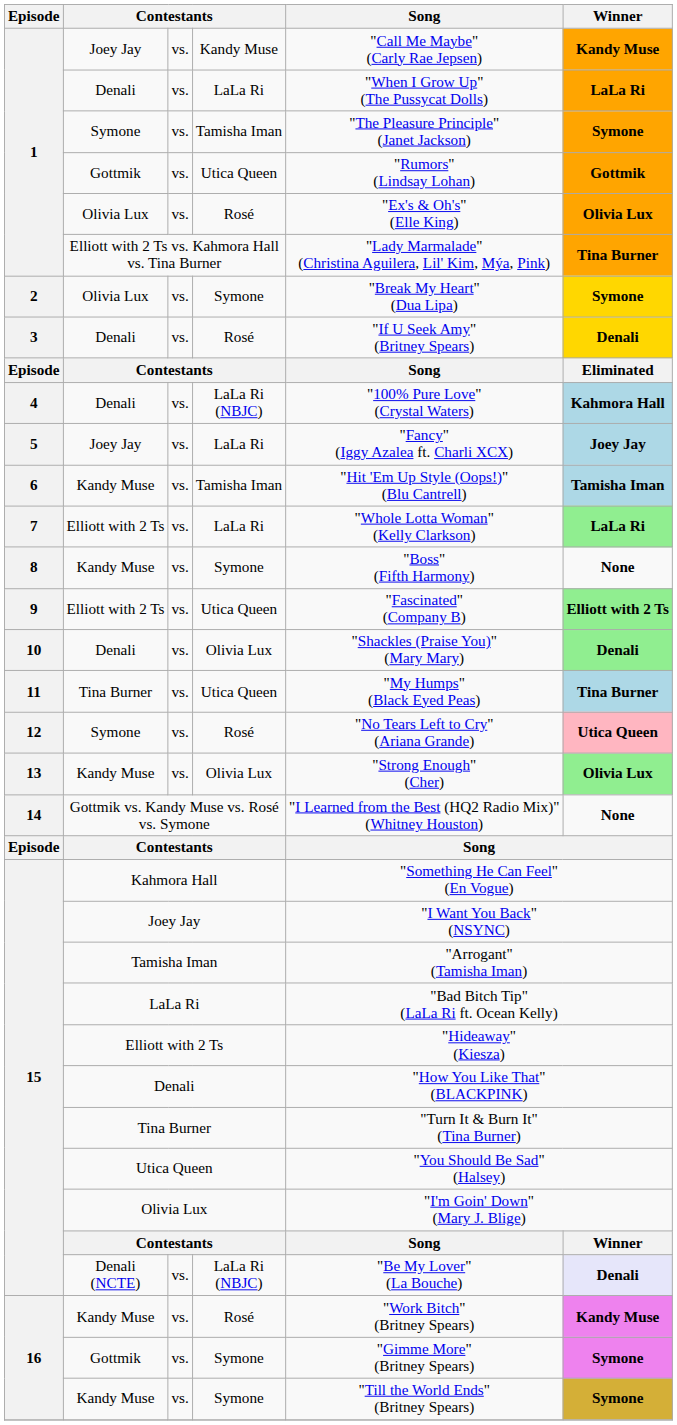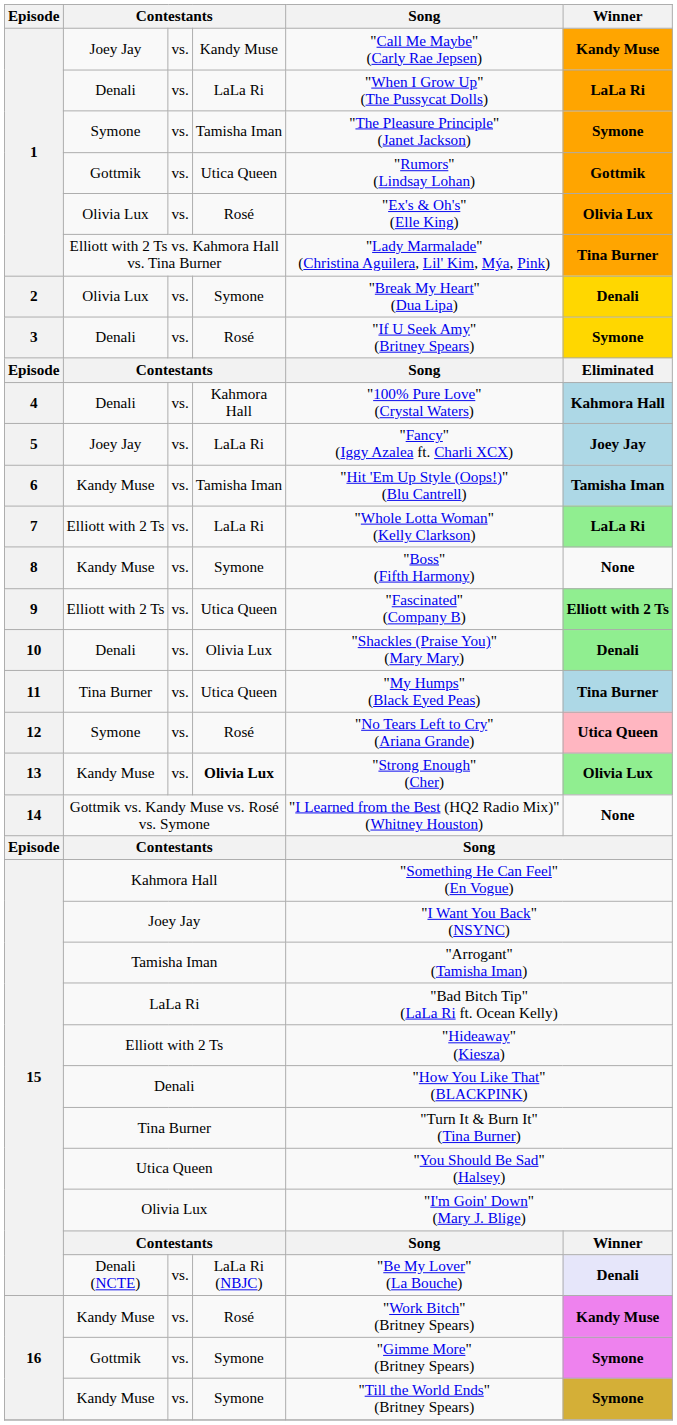2 | Winner: Symone -> Denali
3 | Winner: Denali -> Symone
4 | column 4: LaLa Ri (NBJC) -> Kahmora Hall
13 | column 4: normal -> bold
